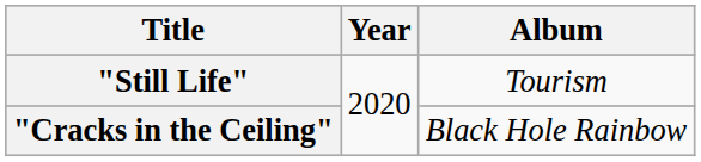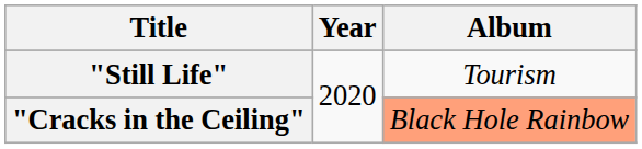"Cracks in the Ceiling" | Album: no background -> lightsalmon background
